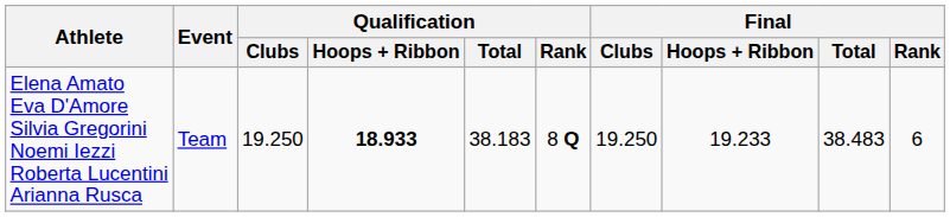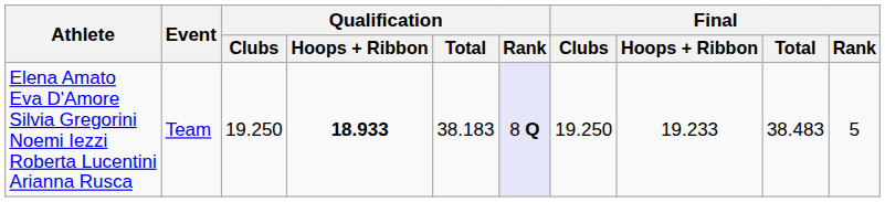row 3 | Qualification / Rank: no background -> lavender background
row 3 | Final / Rank: 6 -> 5
